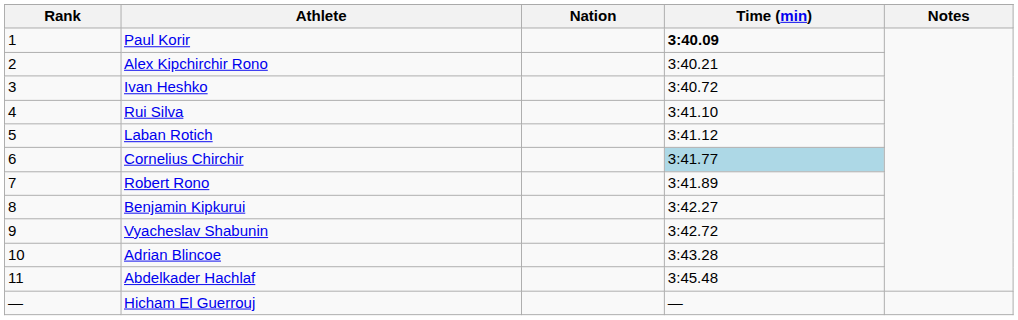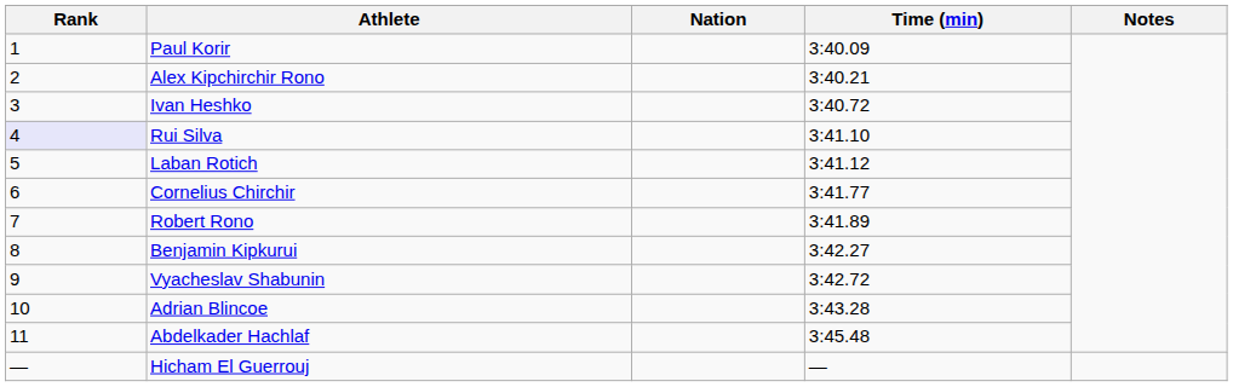Paul Korir | Time (min): bold -> normal
Rui Silva | Rank: no background -> lavender background
Cornelius Chirchir | Time (min): lightblue background -> no background
